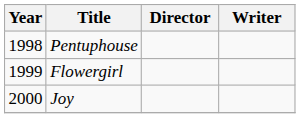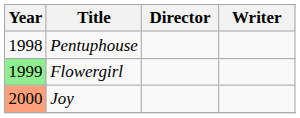Flowergirl | Year: no background -> lightgreen background
Joy | Year: no background -> lightsalmon background
